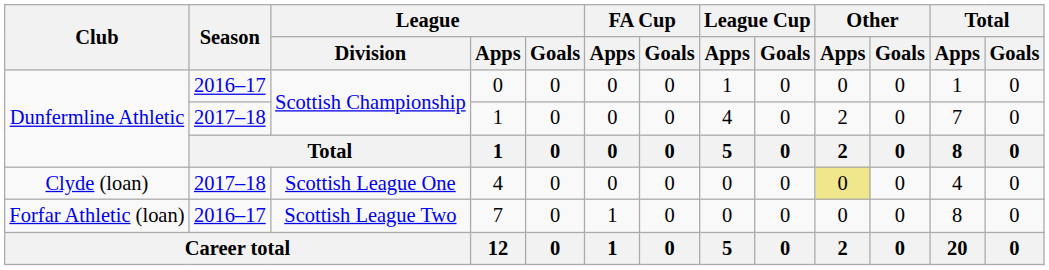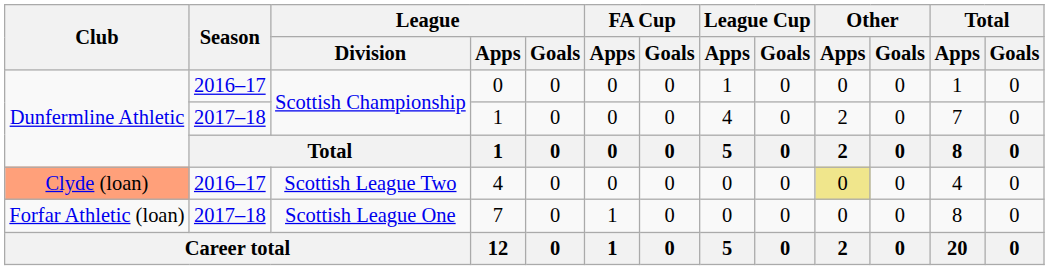row 6 | Club: no background -> lightsalmon background
row 6 | Season: 2017–18 -> 2016–17
row 6 | League / Division: Scottish League One -> Scottish League Two
row 7 | Season: 2016–17 -> 2017–18
row 7 | League / Division: Scottish League Two -> Scottish League One
